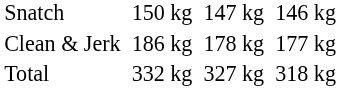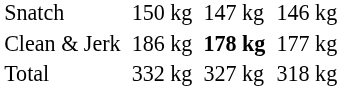Clean & Jerk | column 3: normal -> bold
